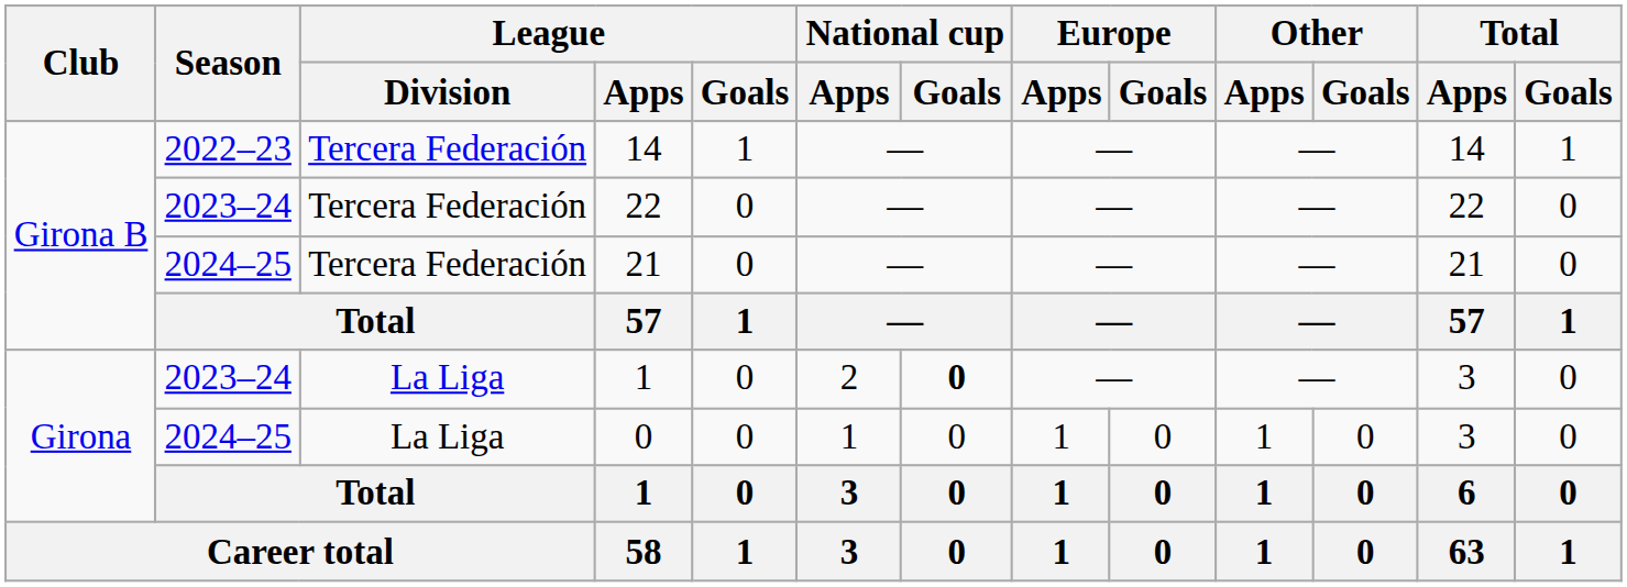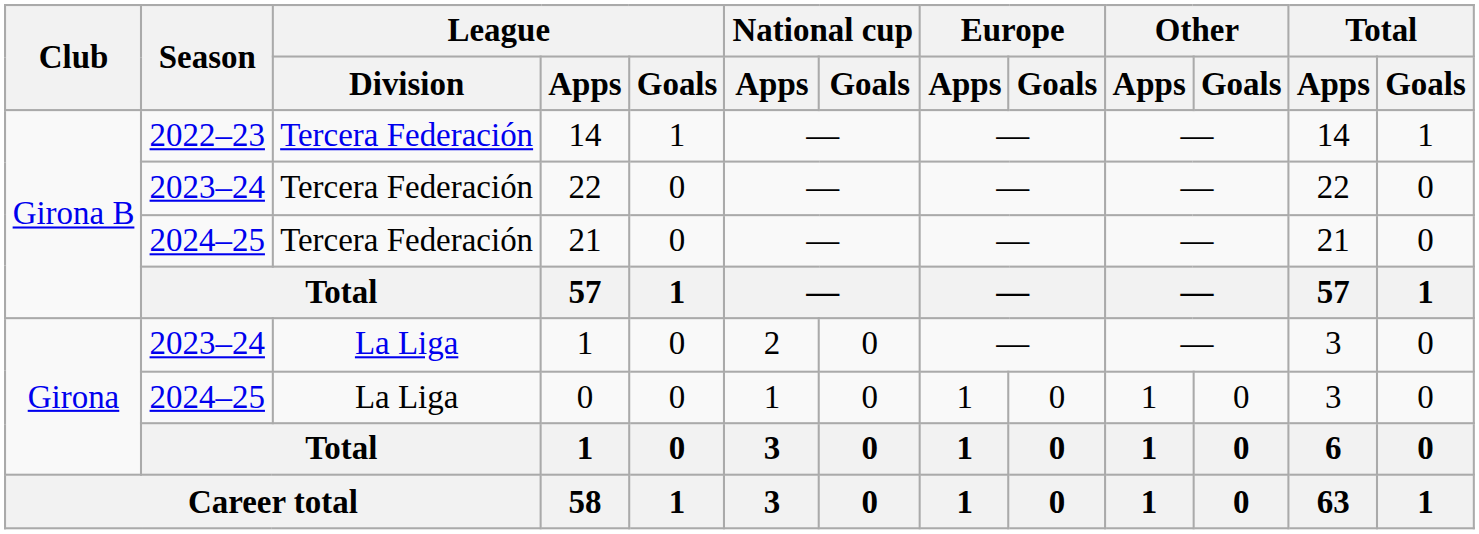2023–24 / 1 | National cup / Goals: bold -> normal
